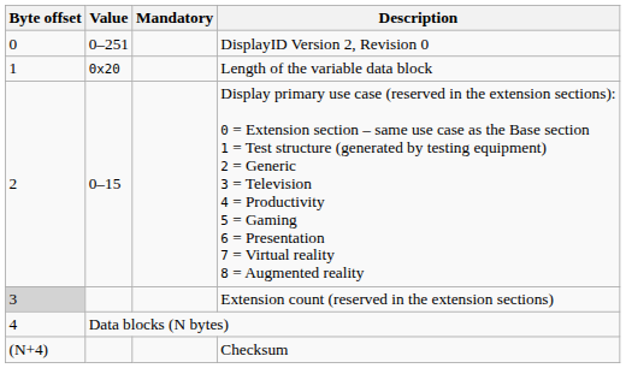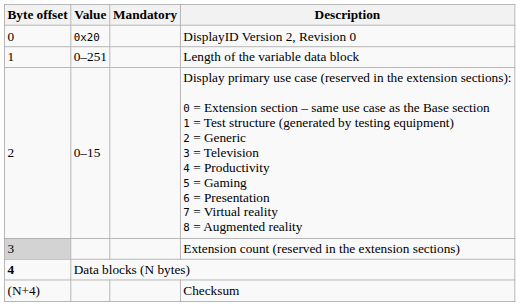DisplayID Version 2, Revision 0 | Value: 0–251 -> 0x20
Length of the variable data block | Value: 0x20 -> 0–251
Data blocks (N bytes) | Byte offset: normal -> bold
